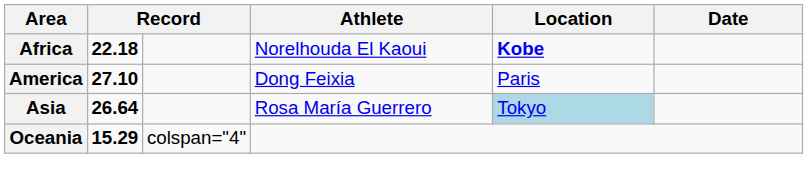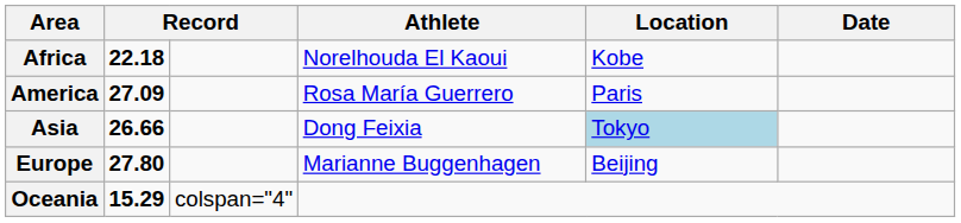Africa | Location: bold -> normal
America | column 2: 27.10 -> 27.09
America | Athlete: Dong Feixia -> Rosa María Guerrero
Asia | column 2: 26.64 -> 26.66
Asia | Athlete: Rosa María Guerrero -> Dong Feixia
+ row: Europe | 27.80 | Marianne Buggenhagen | Beijing
